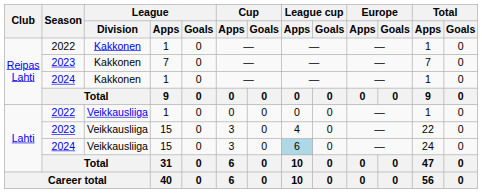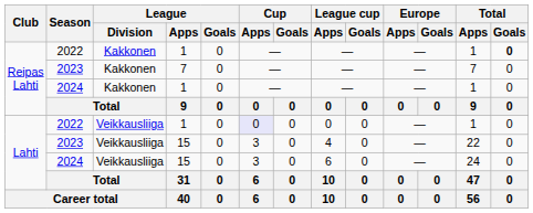Reipas Lahti / 2022 | Total / Goals: normal -> bold
Lahti / 2022 | Cup / Apps: no background -> lavender background
Lahti / 2024 | League cup / Apps: lightblue background -> no background
